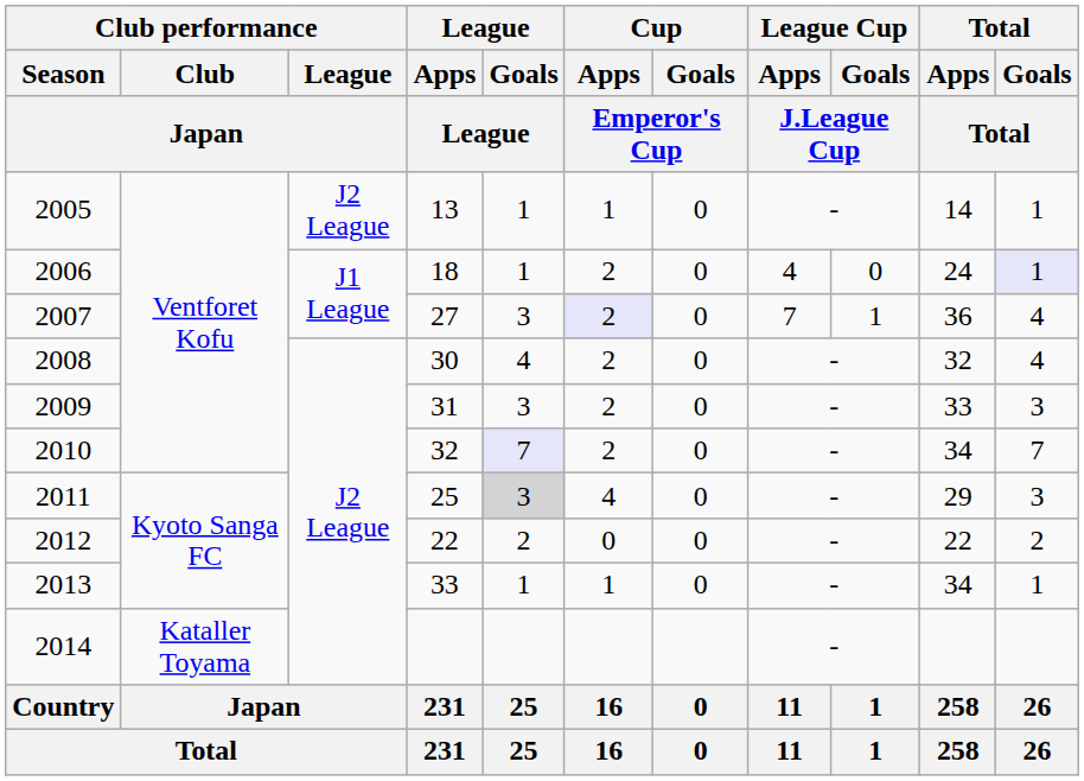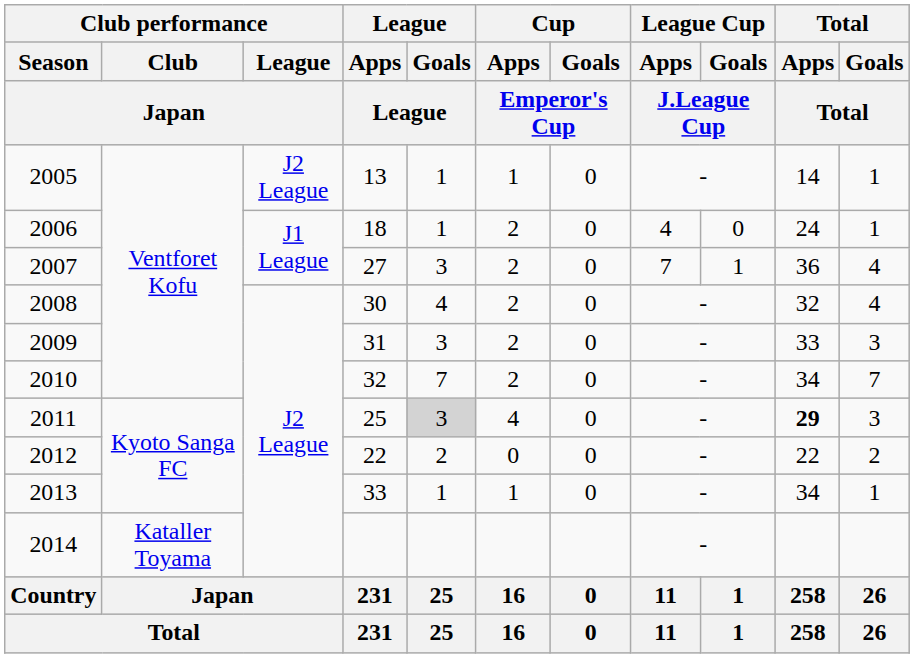2006 | Total / Goals / Total: lavender background -> no background
2007 | Cup / Apps / Emperor's Cup: lavender background -> no background
2010 | League / Goals / League: lavender background -> no background
2011 | Total / Apps / Total: normal -> bold
